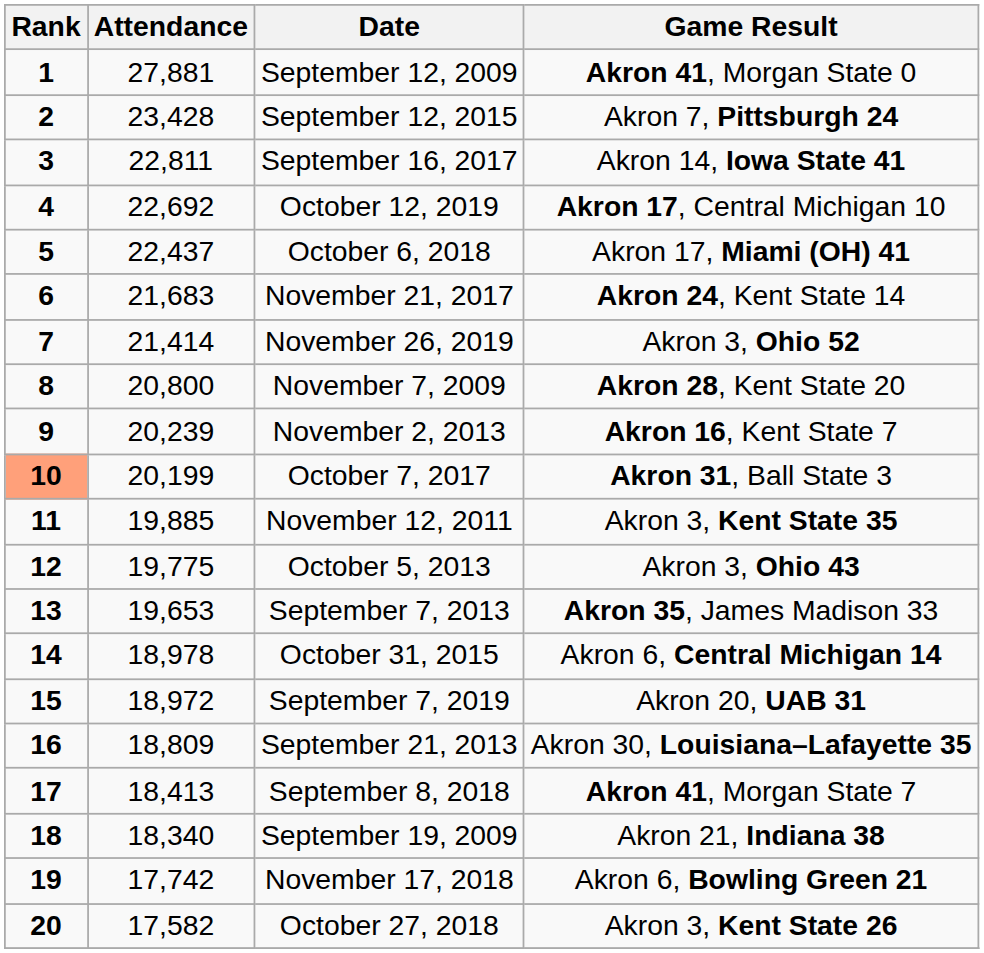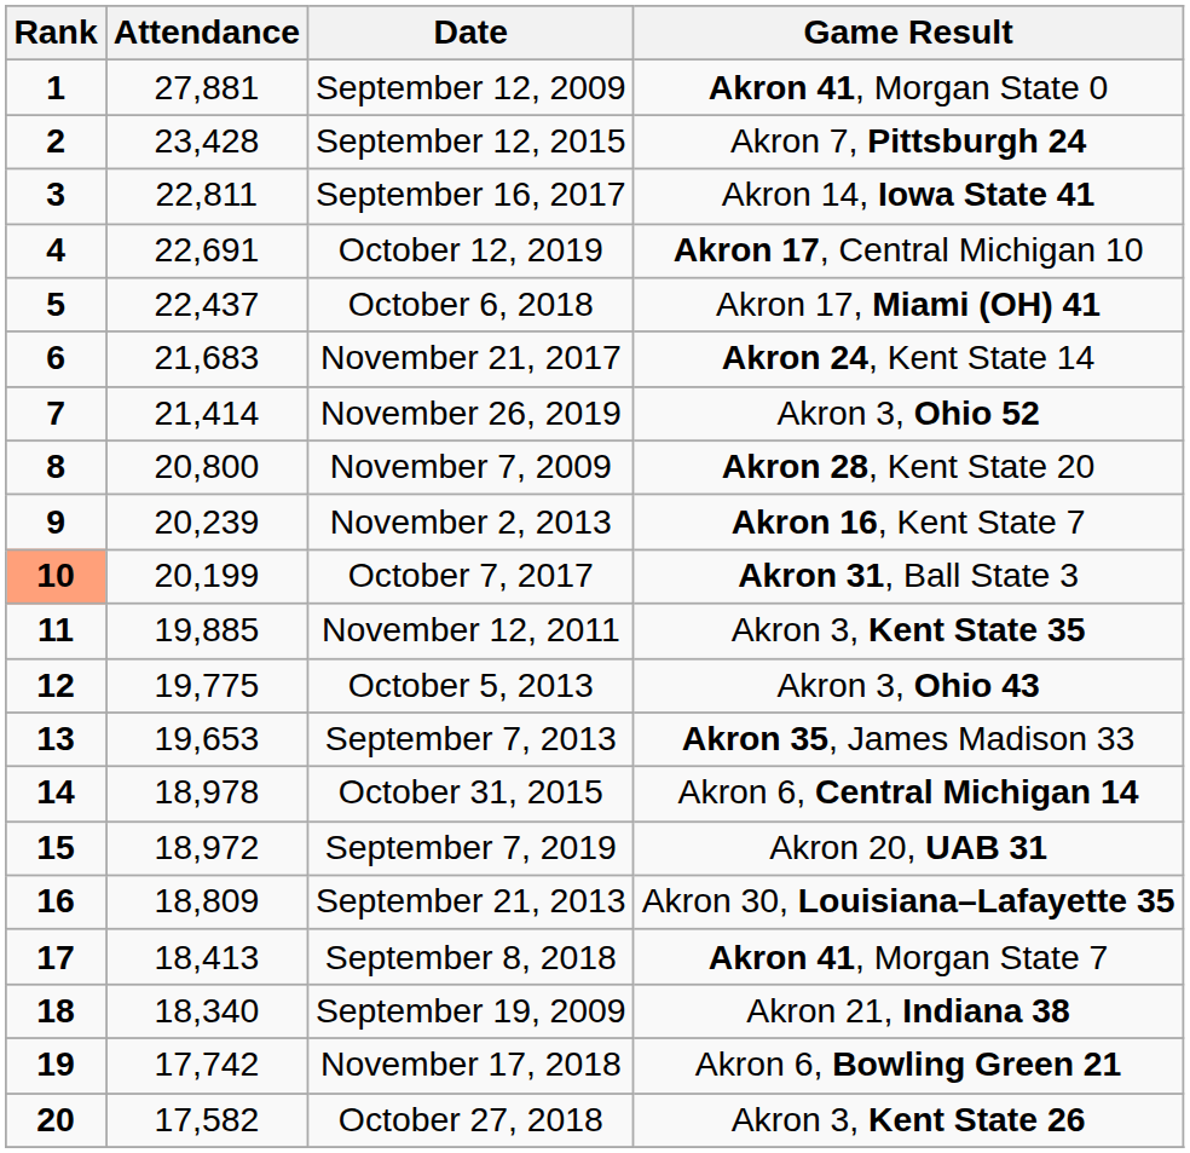October 12, 2019 | Attendance: 22,692 -> 22,691
